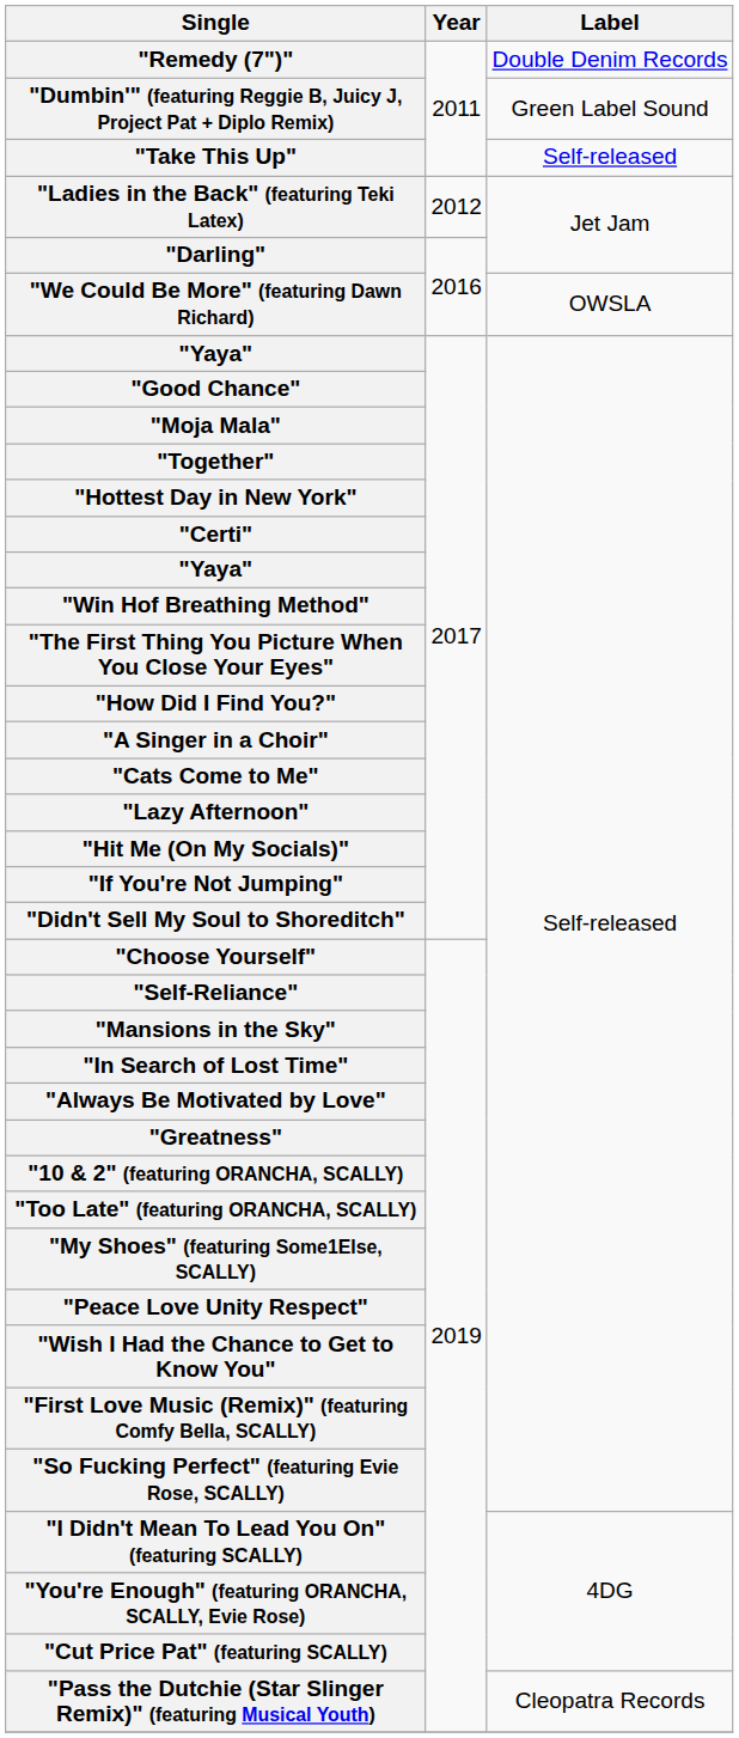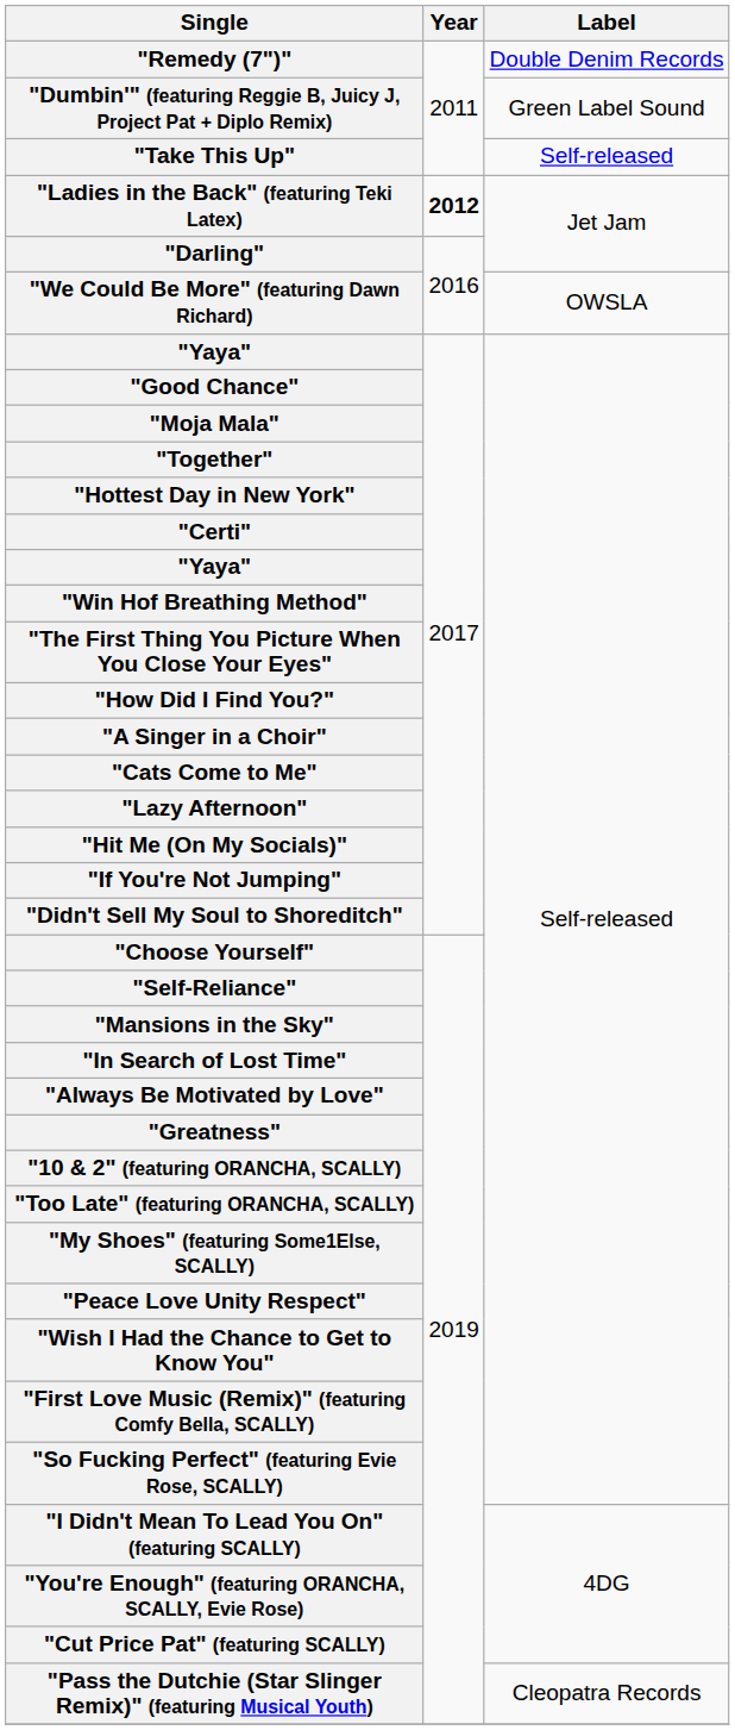"Ladies in the Back" (featuring Teki Latex) | Year: normal -> bold
